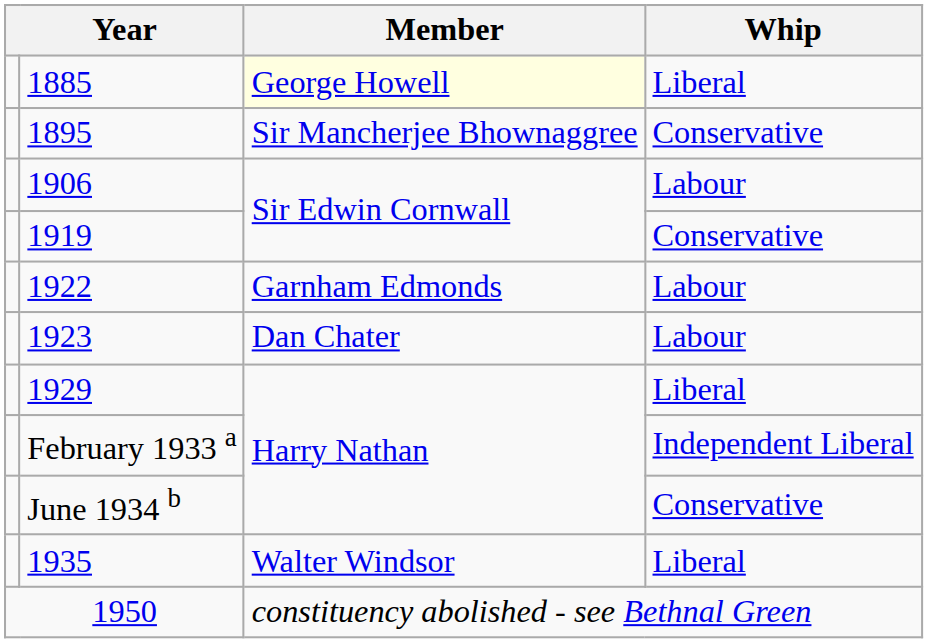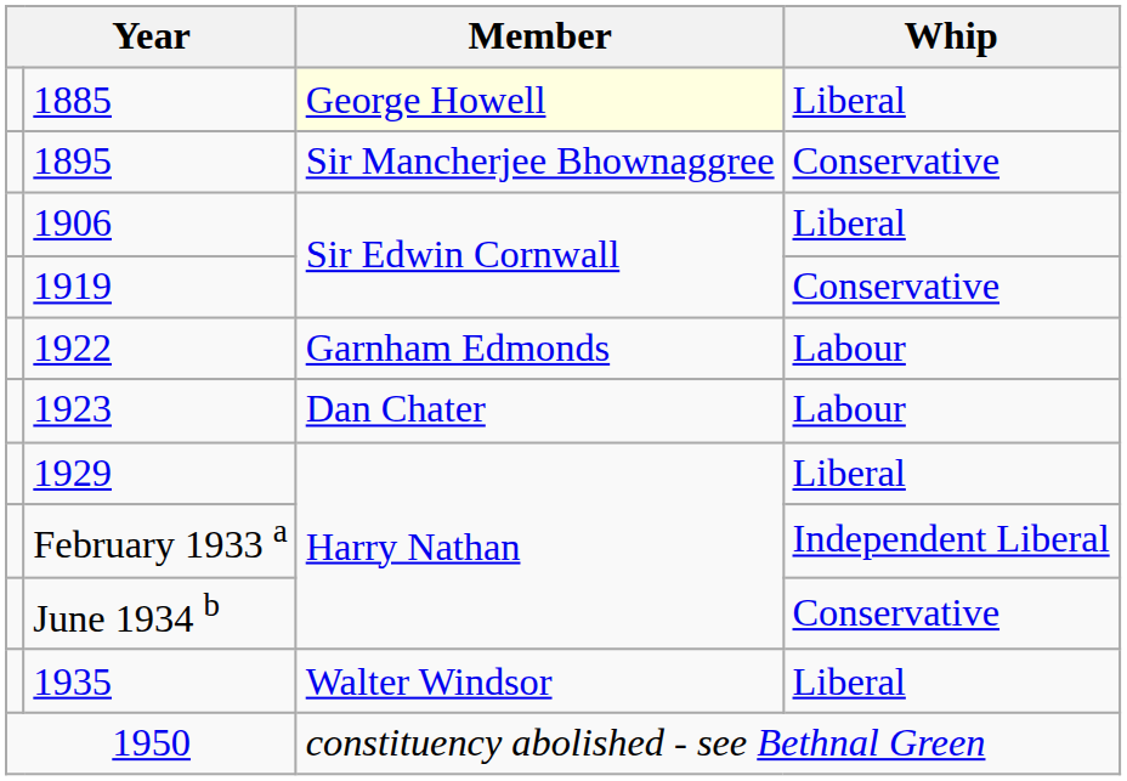1906 | Whip: Labour -> Liberal
